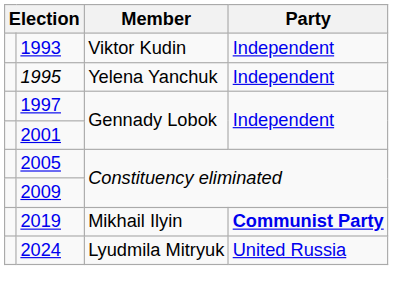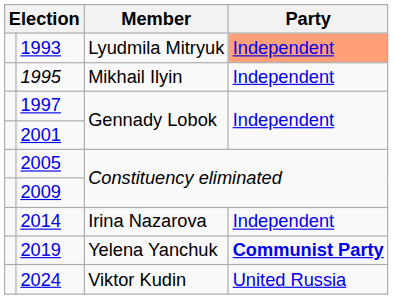1993 | Member: Viktor Kudin -> Lyudmila Mitryuk
1993 | Party: no background -> lightsalmon background
1995 | Member: Yelena Yanchuk -> Mikhail Ilyin
+ row: 2014 | Irina Nazarova | Independent
2019 | Member: Mikhail Ilyin -> Yelena Yanchuk
2024 | Member: Lyudmila Mitryuk -> Viktor Kudin
